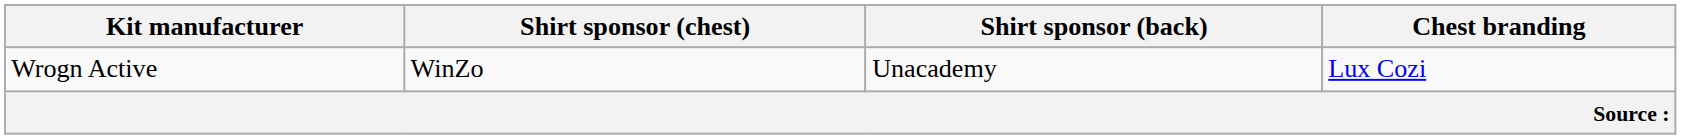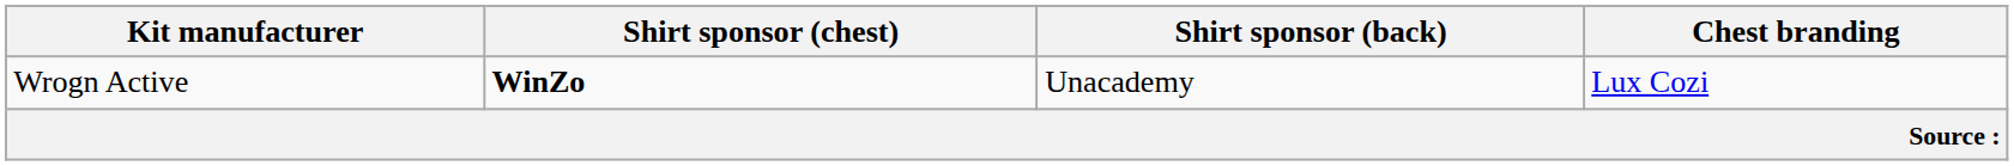Wrogn Active | Shirt sponsor (chest): normal -> bold
